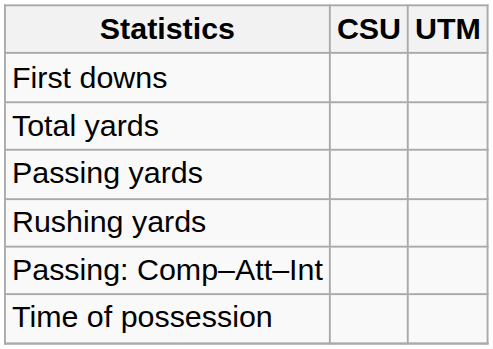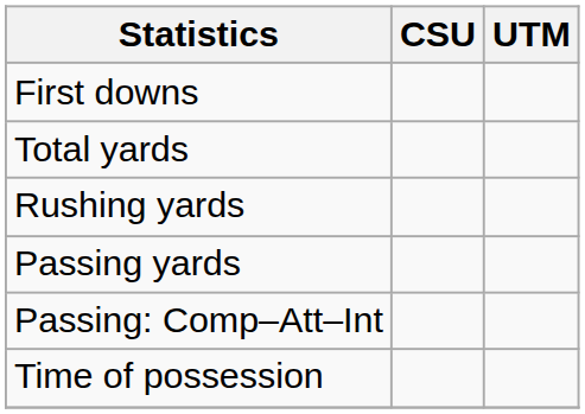rows swapped: Rushing yards <-> Passing yards
